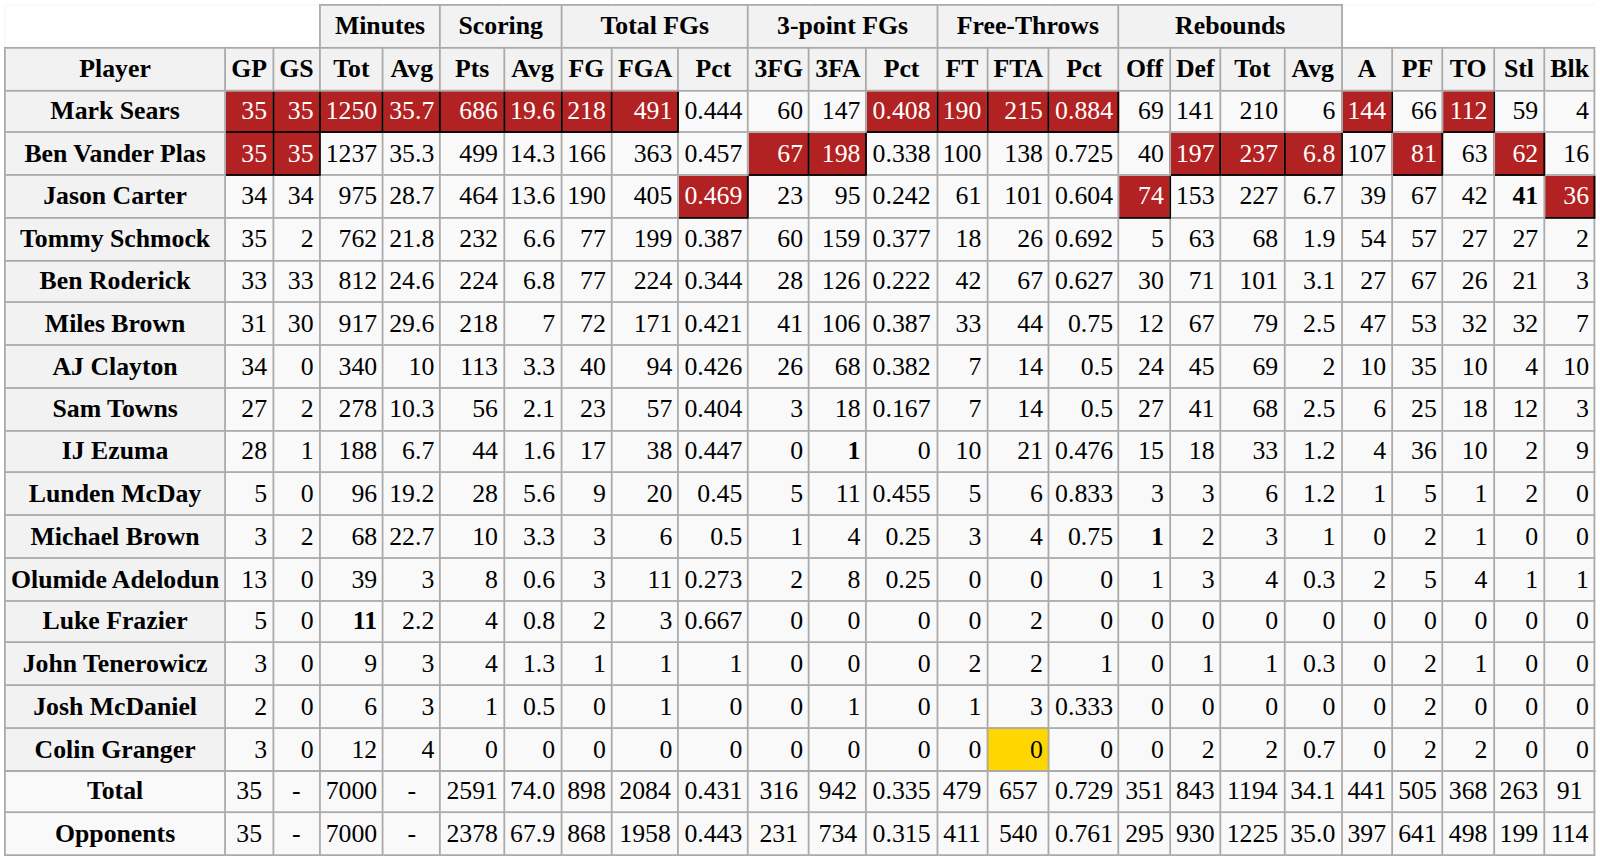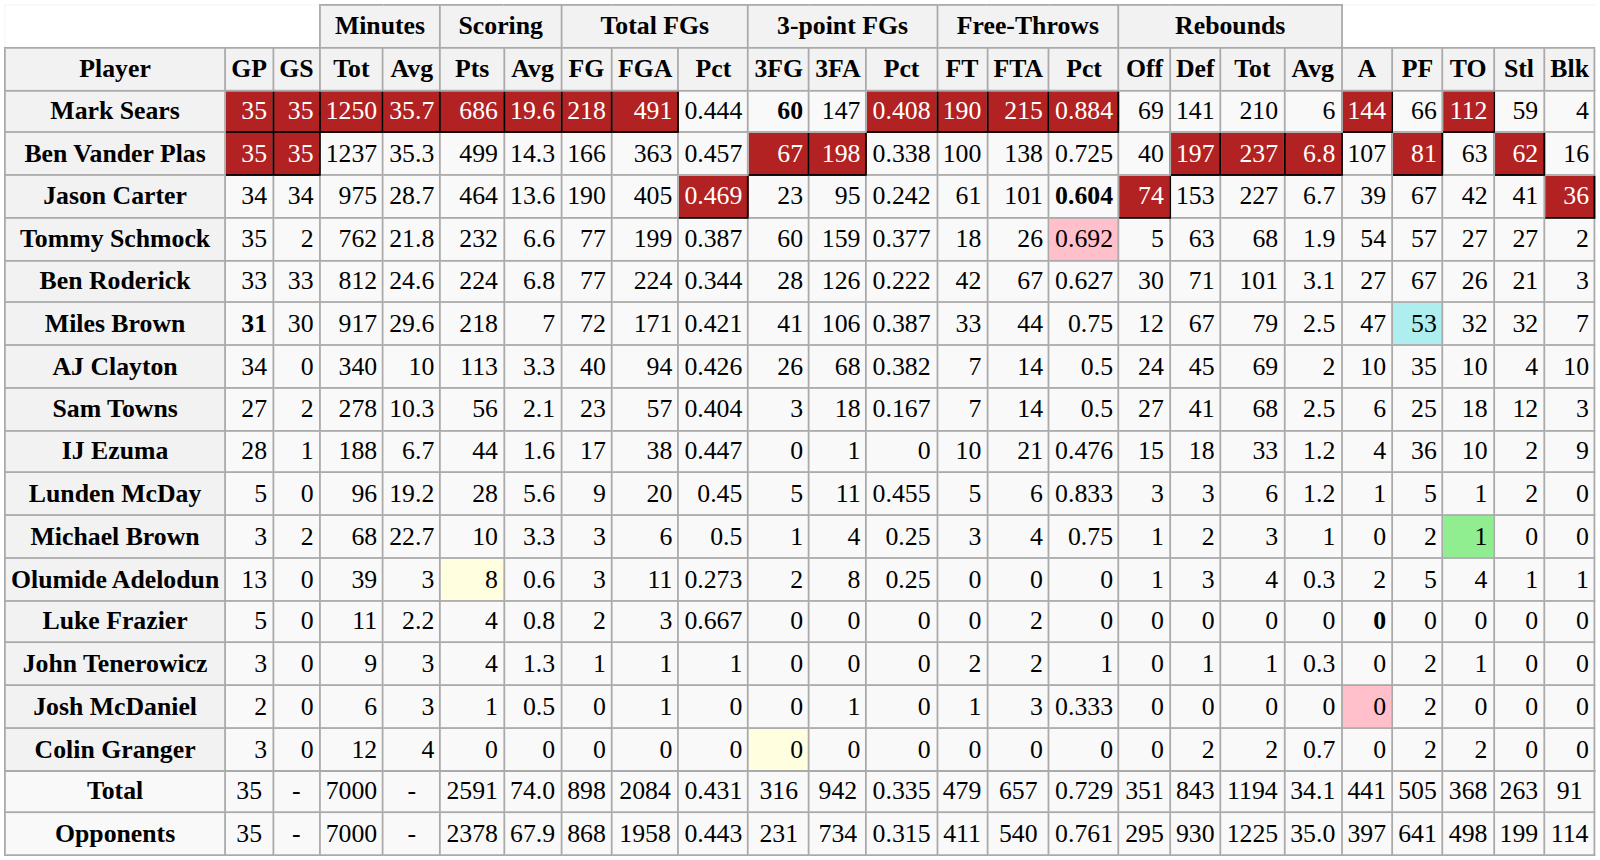Mark Sears | 3-point FGs / 3FG: normal -> bold
Jason Carter | Free-Throws / Pct: normal -> bold
Jason Carter | Stl: bold -> normal
Tommy Schmock | Free-Throws / Pct: no background -> pink background
Miles Brown | GP: normal -> bold
Miles Brown | PF: no background -> paleturquoise background
IJ Ezuma | 3-point FGs / 3FA: bold -> normal
Michael Brown | Rebounds / Off: bold -> normal
Michael Brown | TO: no background -> lightgreen background
Olumide Adelodun | Scoring / Pts: no background -> lightyellow background
Luke Frazier | Minutes / Tot: bold -> normal
Luke Frazier | A: normal -> bold
Josh McDaniel | A: no background -> pink background
Colin Granger | 3-point FGs / 3FG: no background -> lightyellow background
Colin Granger | Free-Throws / FTA: gold background -> no background
